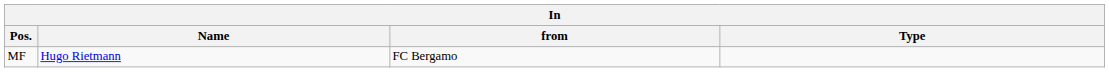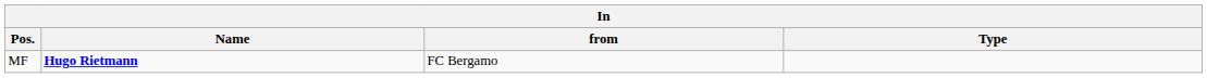MF | Name: normal -> bold
